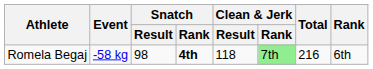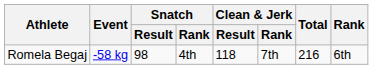Romela Begaj | Snatch / Rank: bold -> normal
Romela Begaj | Clean & Jerk / Rank: lightgreen background -> no background
